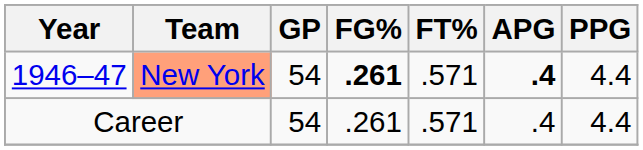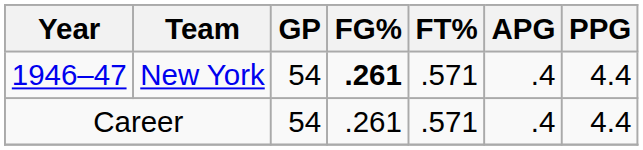1946–47 | Team: lightsalmon background -> no background
1946–47 | APG: bold -> normal
